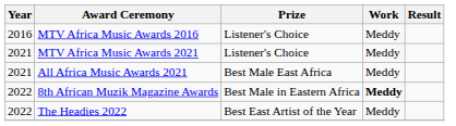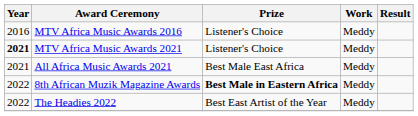MTV Africa Music Awards 2021 | Year: normal -> bold
8th African Muzik Magazine Awards | Prize: normal -> bold
8th African Muzik Magazine Awards | Work: bold -> normal
